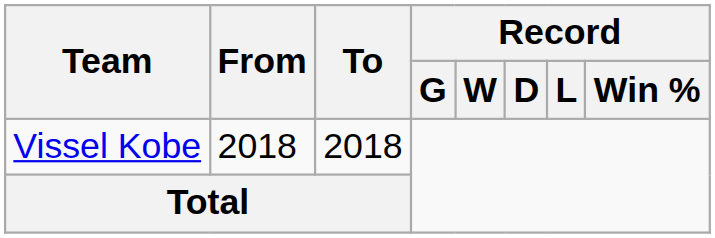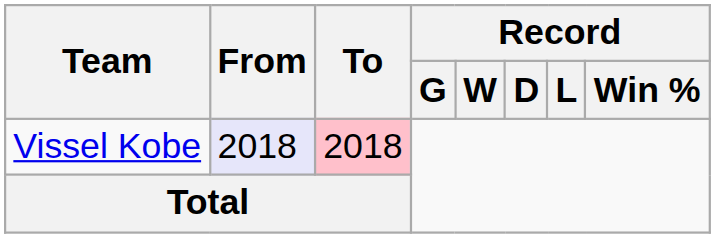Vissel Kobe | From: no background -> lavender background
Vissel Kobe | To: no background -> pink background
